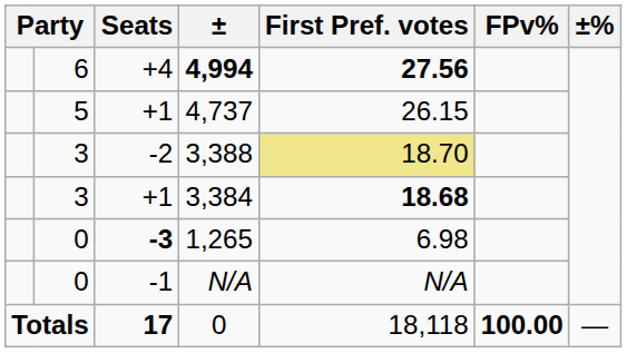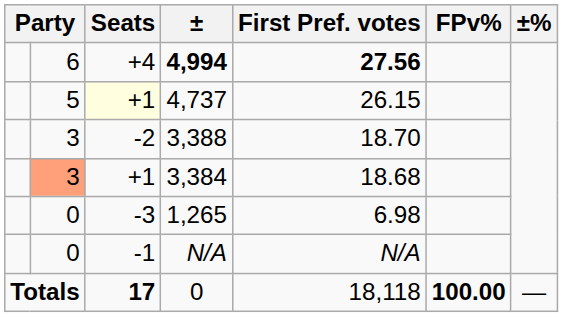4,737 | Seats: no background -> lightyellow background
3,388 | First Pref. votes: khaki background -> no background
3,384 | column 2: no background -> lightsalmon background
3,384 | First Pref. votes: bold -> normal
1,265 | Seats: bold -> normal
